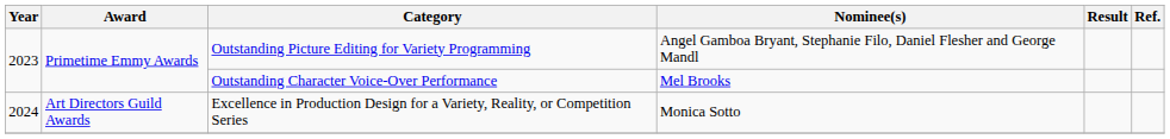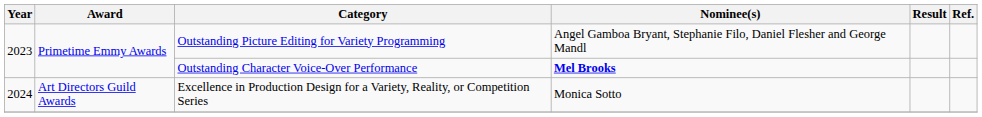Outstanding Character Voice-Over Performance | Nominee(s): normal -> bold
